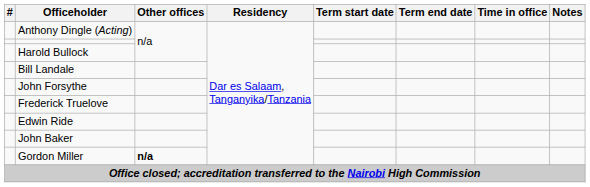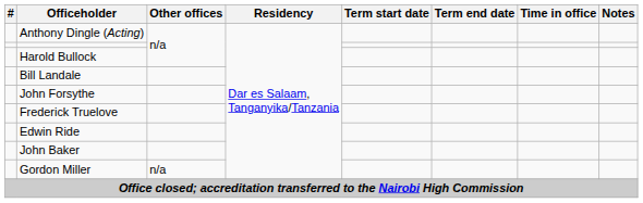Gordon Miller | Other offices: bold -> normal
